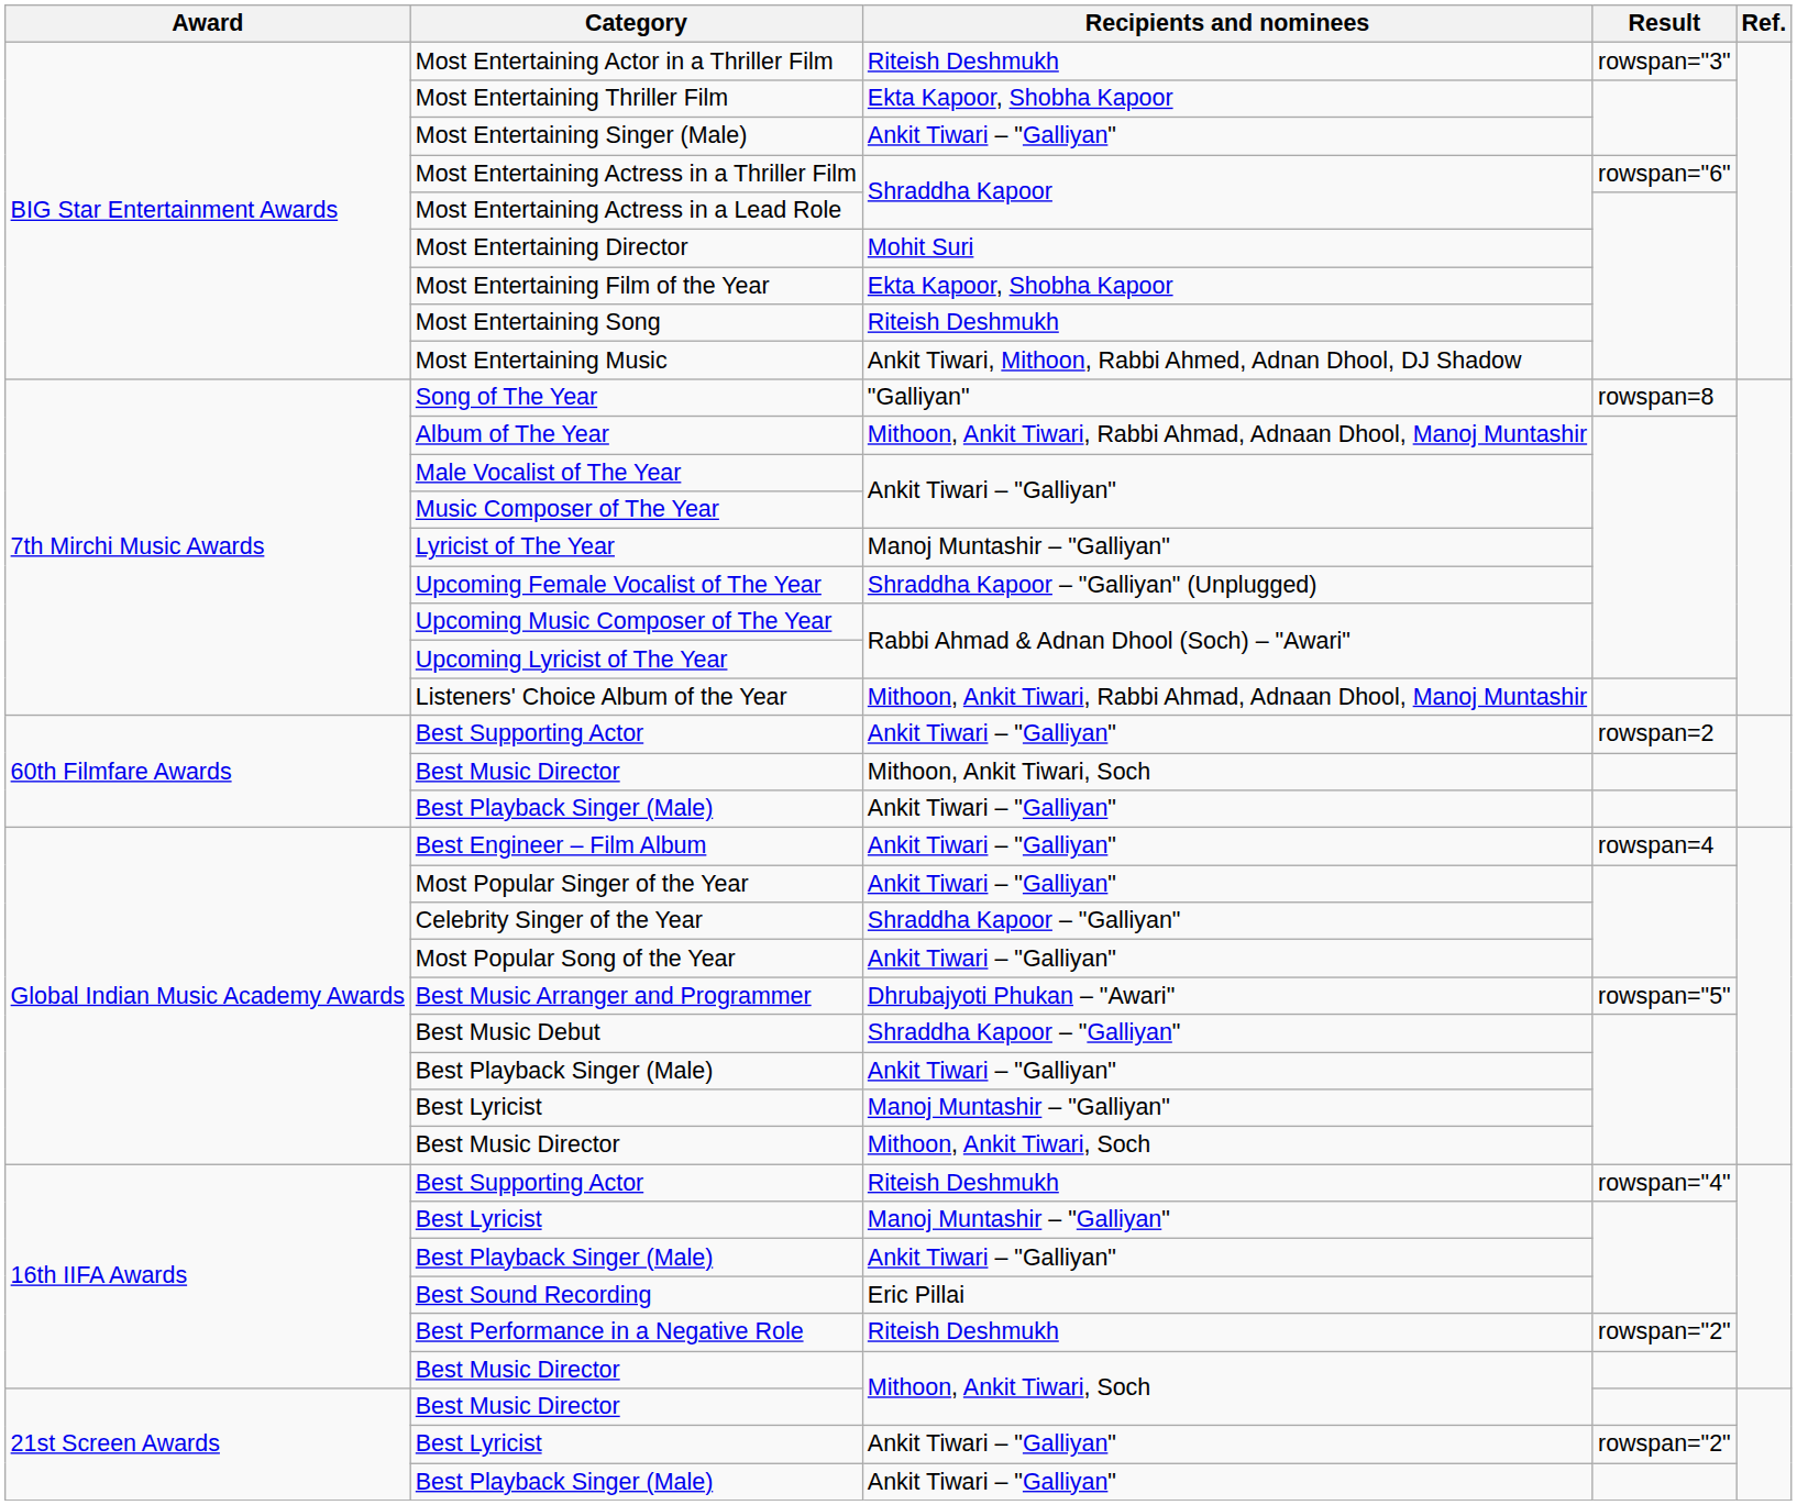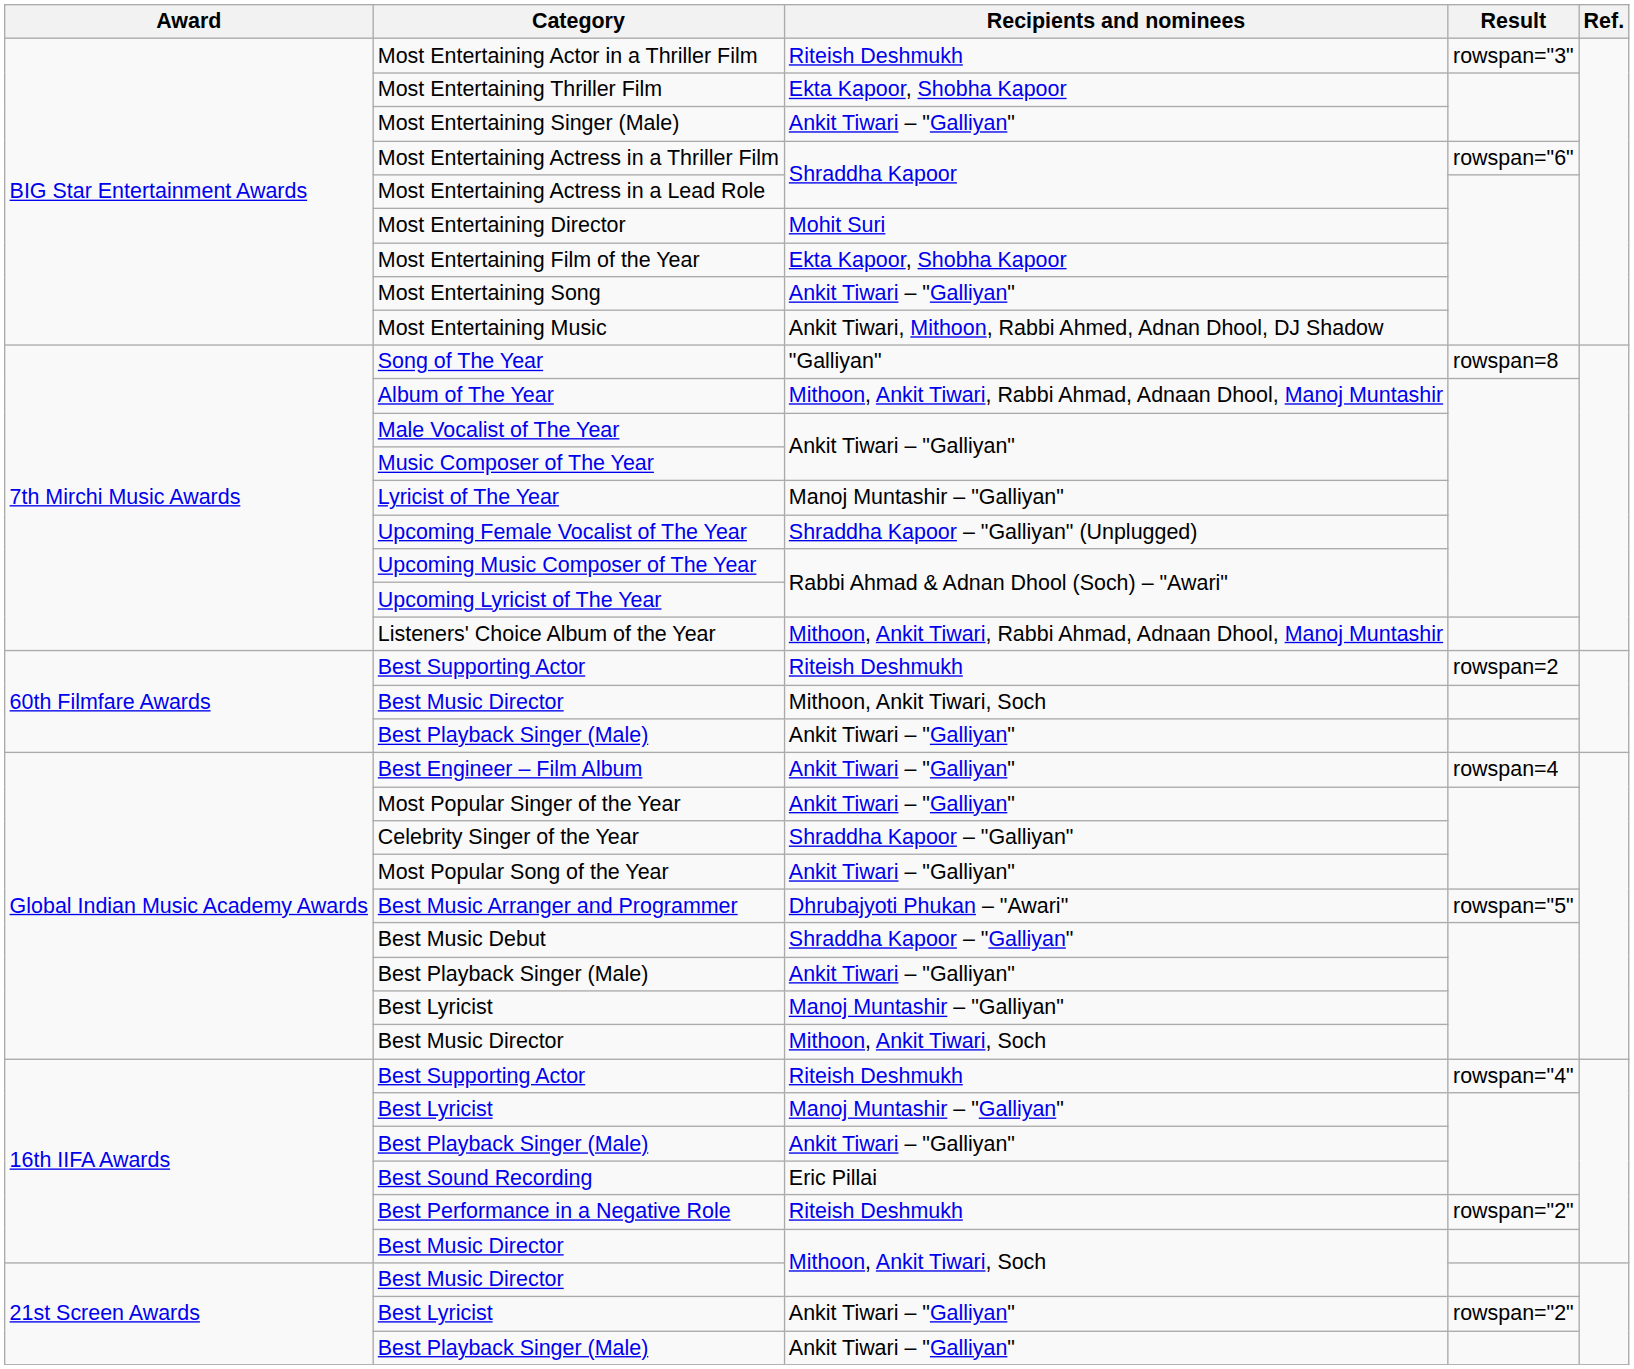Most Entertaining Song | Recipients and nominees: Riteish Deshmukh -> Ankit Tiwari – "Galliyan"
60th Filmfare Awards / Best Supporting Actor | Recipients and nominees: Ankit Tiwari – "Galliyan" -> Riteish Deshmukh
